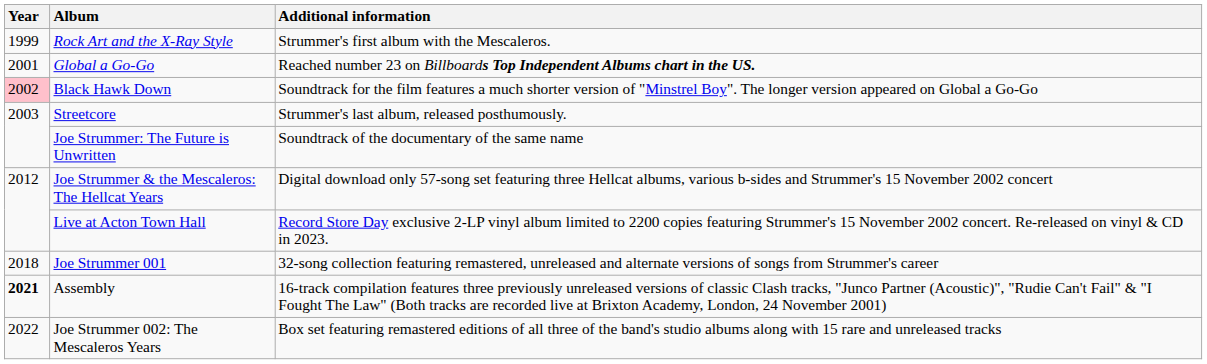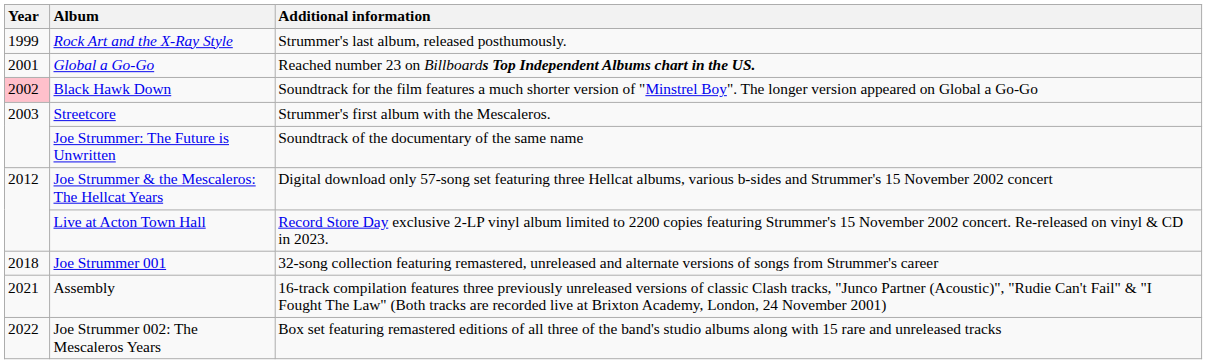Rock Art and the X-Ray Style | Additional information: Strummer's first album with the Mescaleros. -> Strummer's last album, released posthumously.
Streetcore | Additional information: Strummer's last album, released posthumously. -> Strummer's first album with the Mescaleros.
Assembly | Year: bold -> normal
